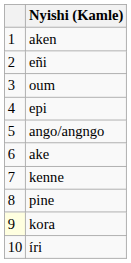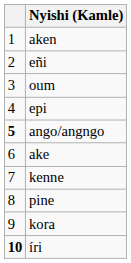ango/angngo | column 1: normal -> bold
kora | column 1: lightyellow background -> no background
íri | column 1: normal -> bold
